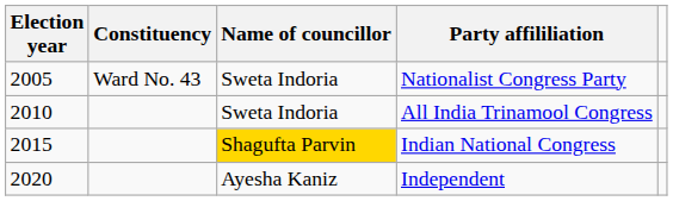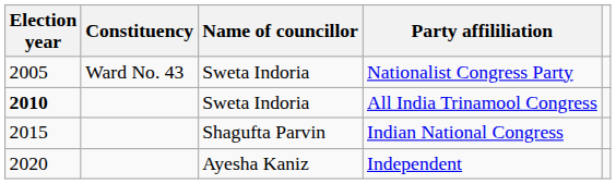All India Trinamool Congress | Election year: normal -> bold
Indian National Congress | Name of councillor: gold background -> no background
